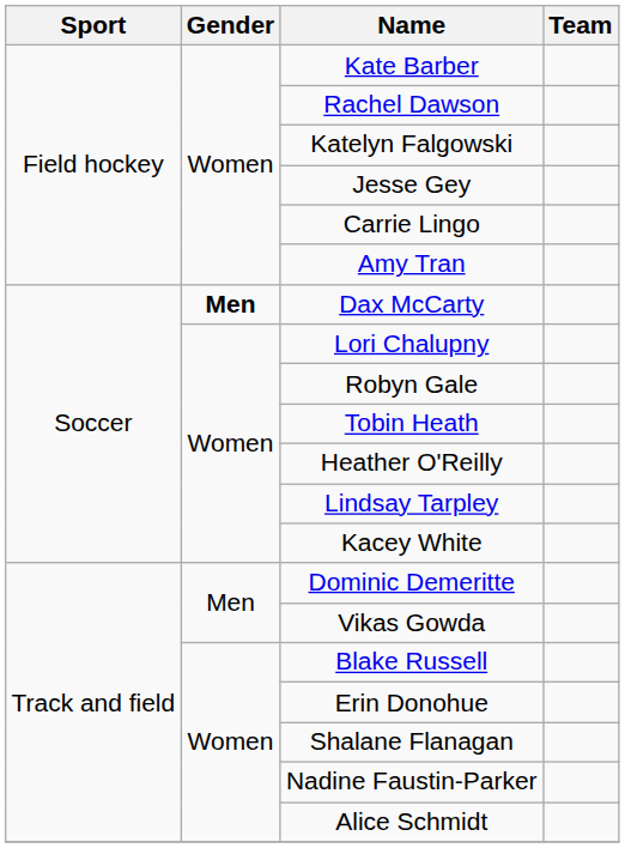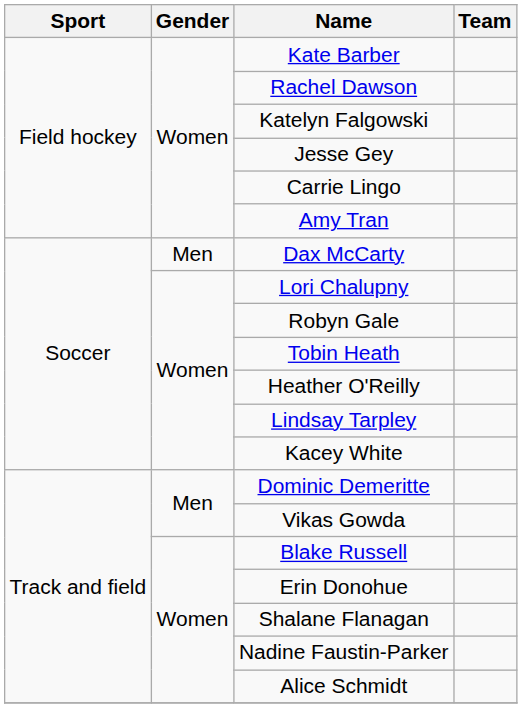Dax McCarty | Gender: bold -> normal
